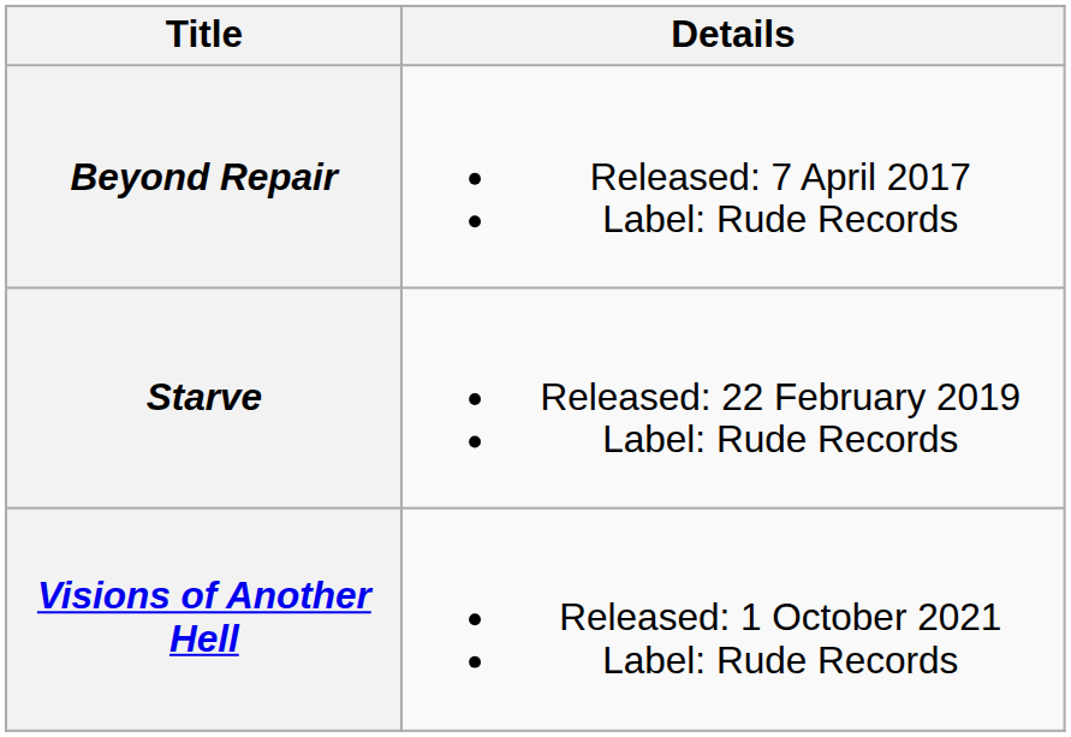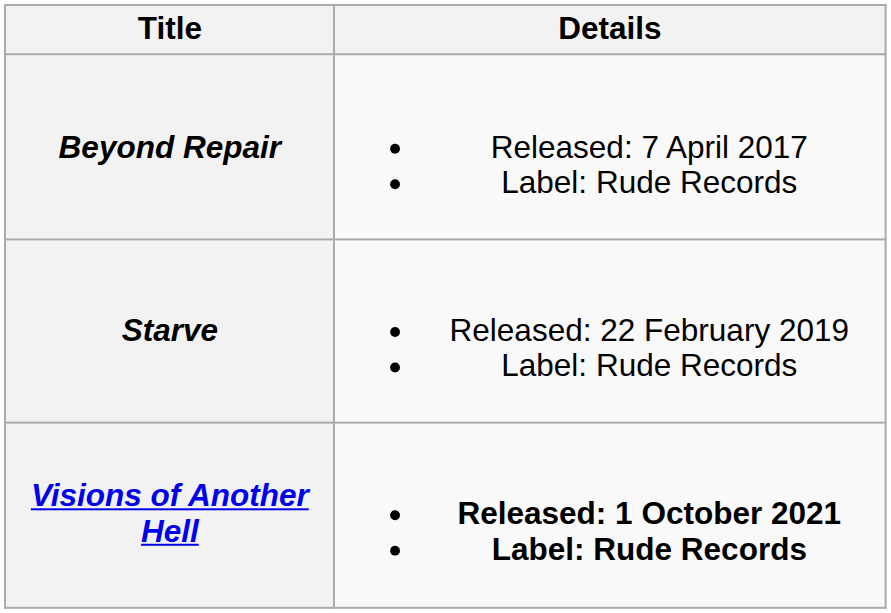Visions of Another Hell | Details: normal -> bold
